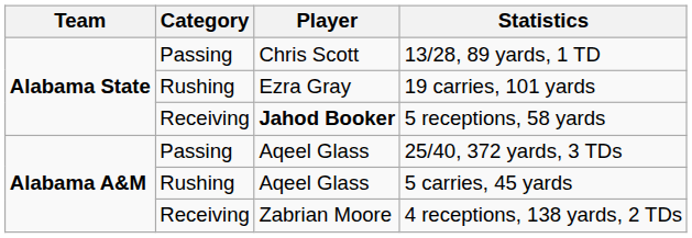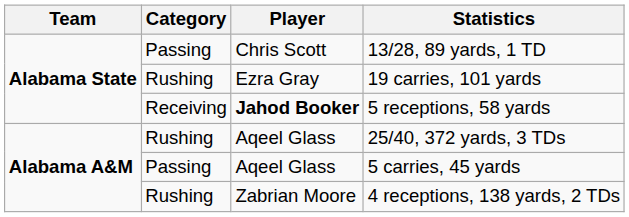25/40, 372 yards, 3 TDs | Category: Passing -> Rushing
5 carries, 45 yards | Category: Rushing -> Passing
4 receptions, 138 yards, 2 TDs | Category: Receiving -> Rushing
